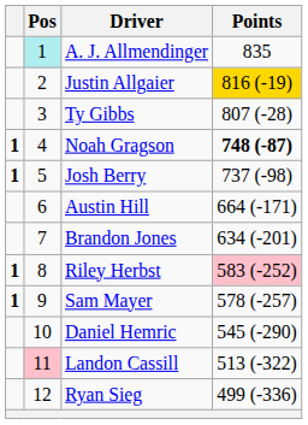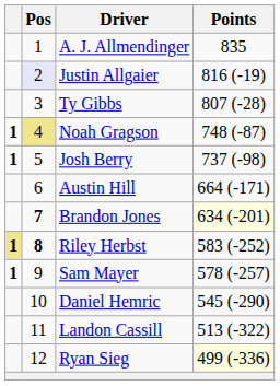A. J. Allmendinger | Pos: paleturquoise background -> no background
Justin Allgaier | Pos: no background -> lavender background
Justin Allgaier | Points: gold background -> no background
Noah Gragson | Pos: no background -> khaki background
Noah Gragson | Points: bold -> normal
Brandon Jones | Pos: normal -> bold
Brandon Jones | Points: no background -> lightyellow background
Riley Herbst | column 1: no background -> khaki background
Riley Herbst | Pos: normal -> bold
Riley Herbst | Points: pink background -> no background
Landon Cassill | Pos: pink background -> no background
Ryan Sieg | Points: no background -> lightyellow background
